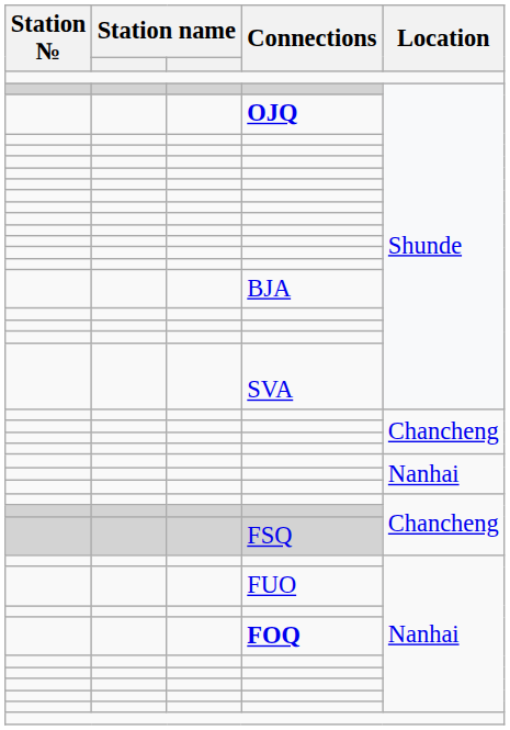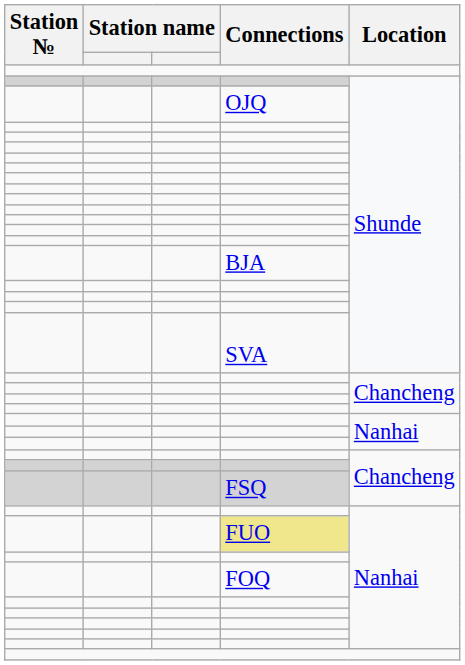OJQ | Connections: bold -> normal
FUO | Connections: no background -> khaki background
FOQ | Connections: bold -> normal
